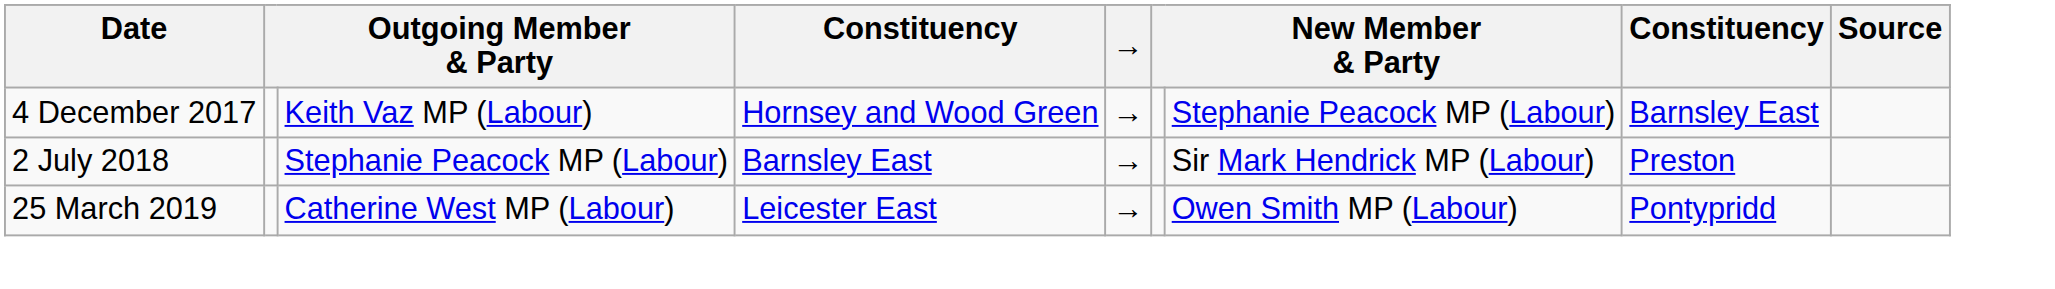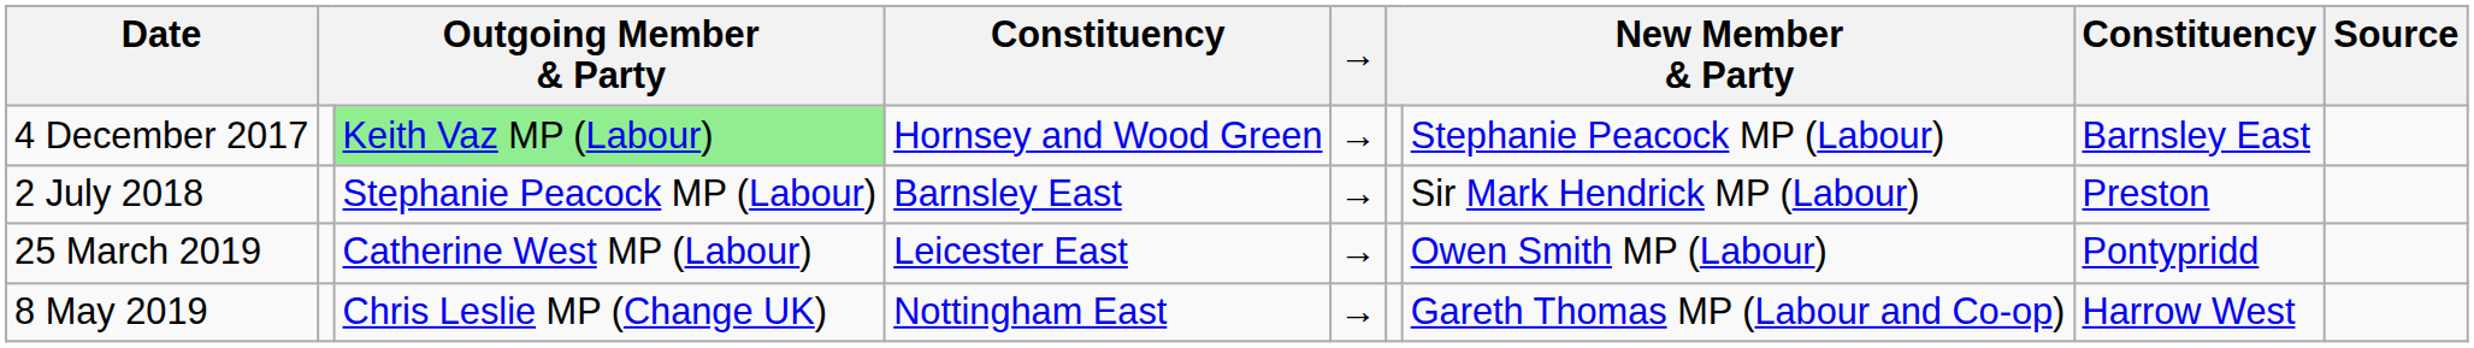4 December 2017 | column 3: no background -> lightgreen background
+ row: 8 May 2019 | Chris Leslie MP (Change UK) | Nottingham East | → | Gareth Thomas MP (Labour and Co-op) | Harrow West
